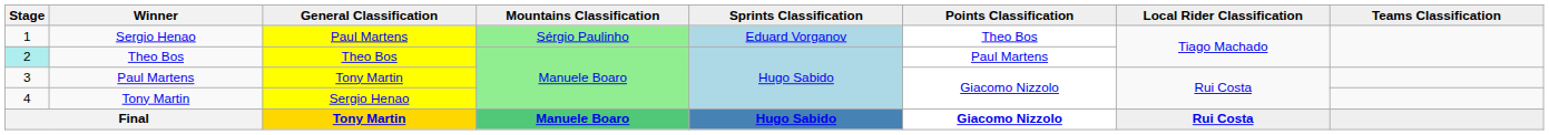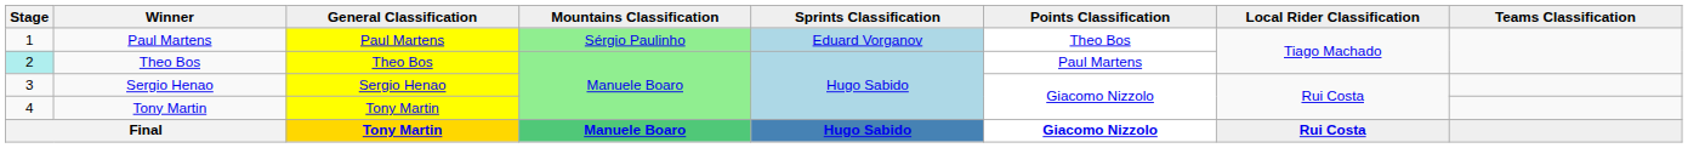row 2 | Winner: Sergio Henao -> Paul Martens
row 4 | Winner: Paul Martens -> Sergio Henao
row 4 | General Classification: Tony Martin -> Sergio Henao
row 5 | General Classification: Sergio Henao -> Tony Martin
